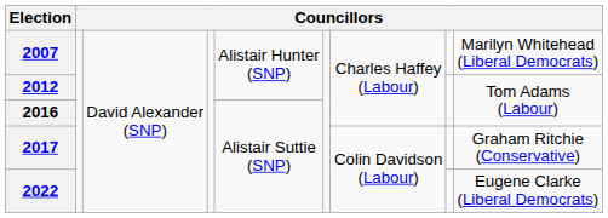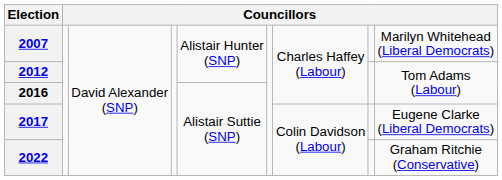2017 | column 9: Graham Ritchie (Conservative) -> Eugene Clarke (Liberal Democrats)
2022 | column 9: Eugene Clarke (Liberal Democrats) -> Graham Ritchie (Conservative)
